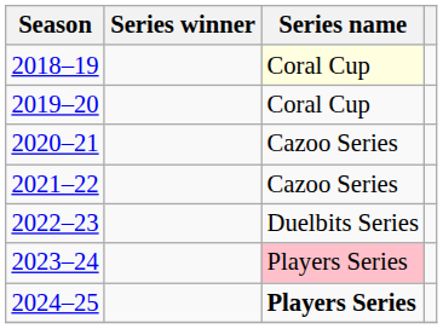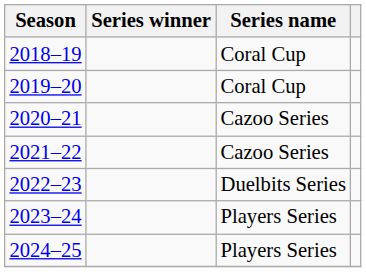2018–19 | Series name: lightyellow background -> no background
2023–24 | Series name: pink background -> no background
2024–25 | Series name: bold -> normal
